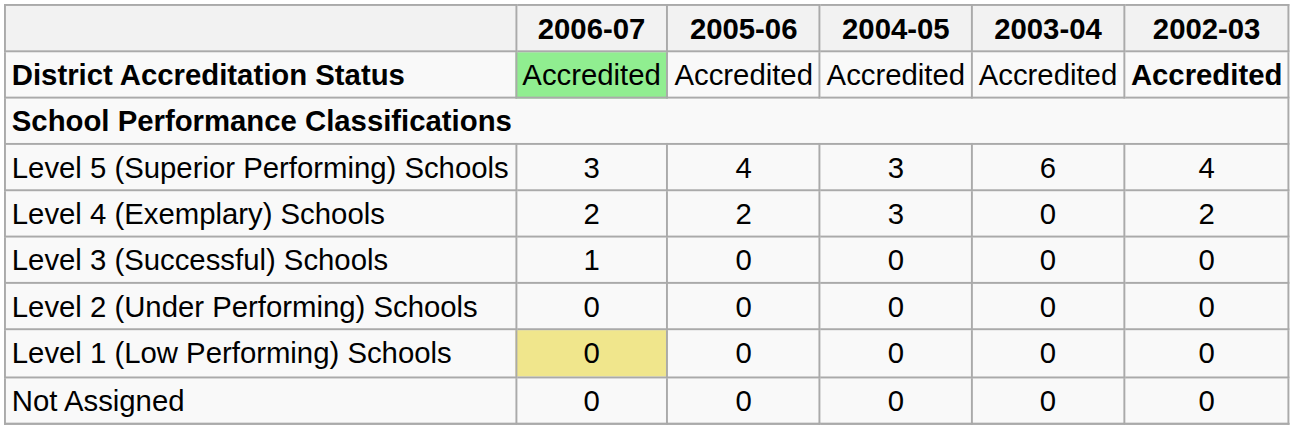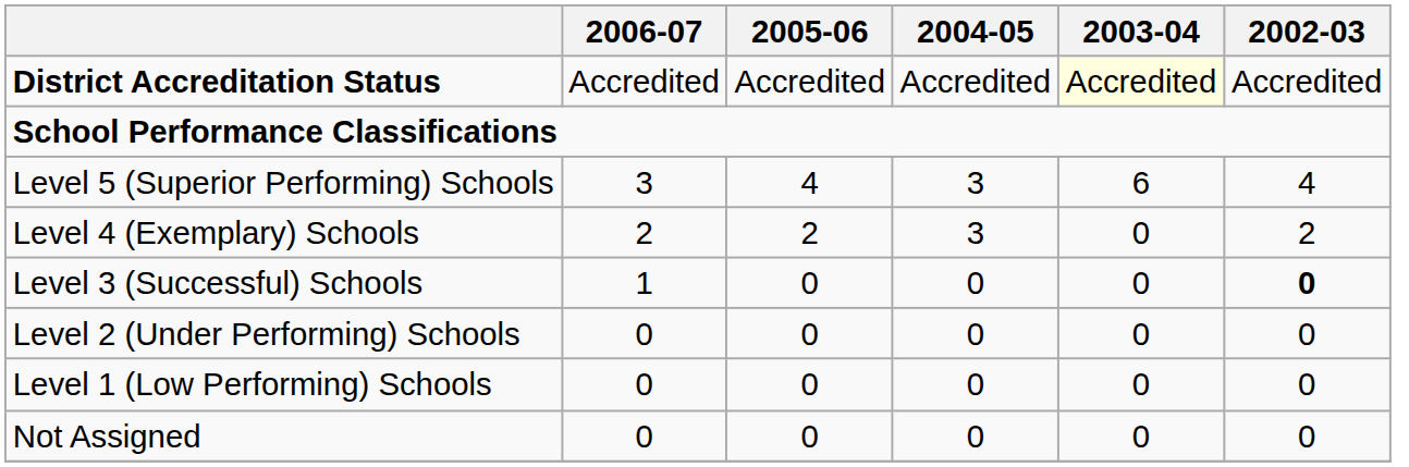District Accreditation Status | 2006-07: lightgreen background -> no background
District Accreditation Status | 2003-04: no background -> lightyellow background
District Accreditation Status | 2002-03: bold -> normal
Level 3 (Successful) Schools | 2002-03: normal -> bold
Level 1 (Low Performing) Schools | 2006-07: khaki background -> no background
